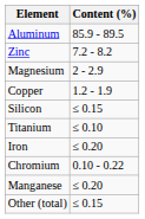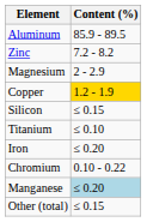Copper | Content (%): no background -> gold background
Manganese | Content (%): no background -> lightblue background
